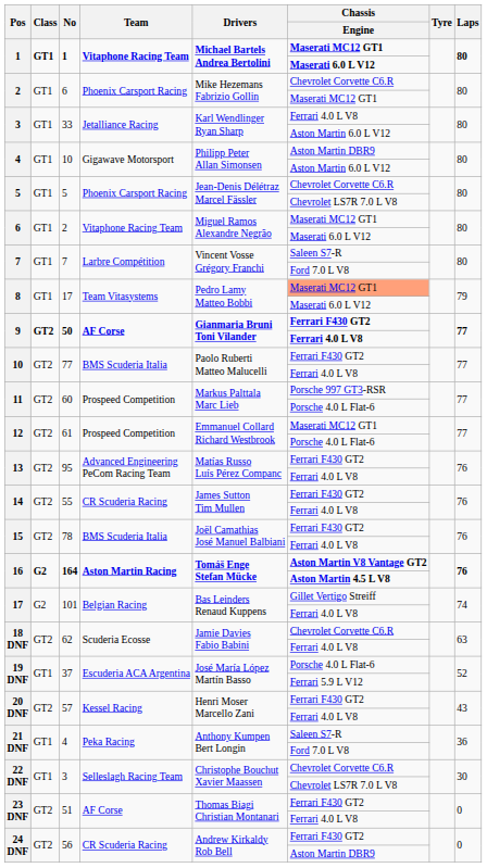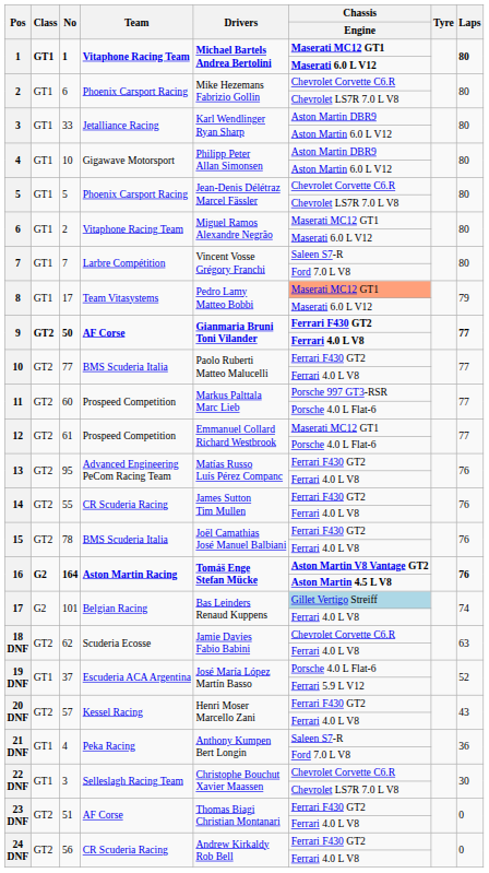row 6 | Chassis / Engine: Maserati MC12 GT1 -> Chevrolet LS7R 7.0 L V8
row 7 | Chassis / Engine: Ferrari 4.0 L V8 -> Aston Martin DBR9
row 35 | Chassis / Engine: no background -> lightblue background
row 50 | Chassis / Engine: Aston Martin DBR9 -> Ferrari 4.0 L V8
